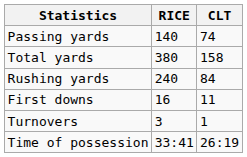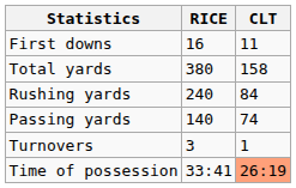rows swapped: First downs <-> Passing yards
Time of possession | CLT: no background -> lightsalmon background
